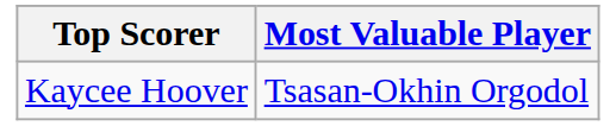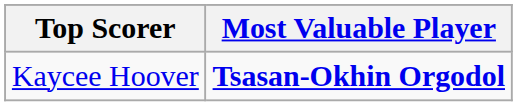Kaycee Hoover | Most Valuable Player: normal -> bold
